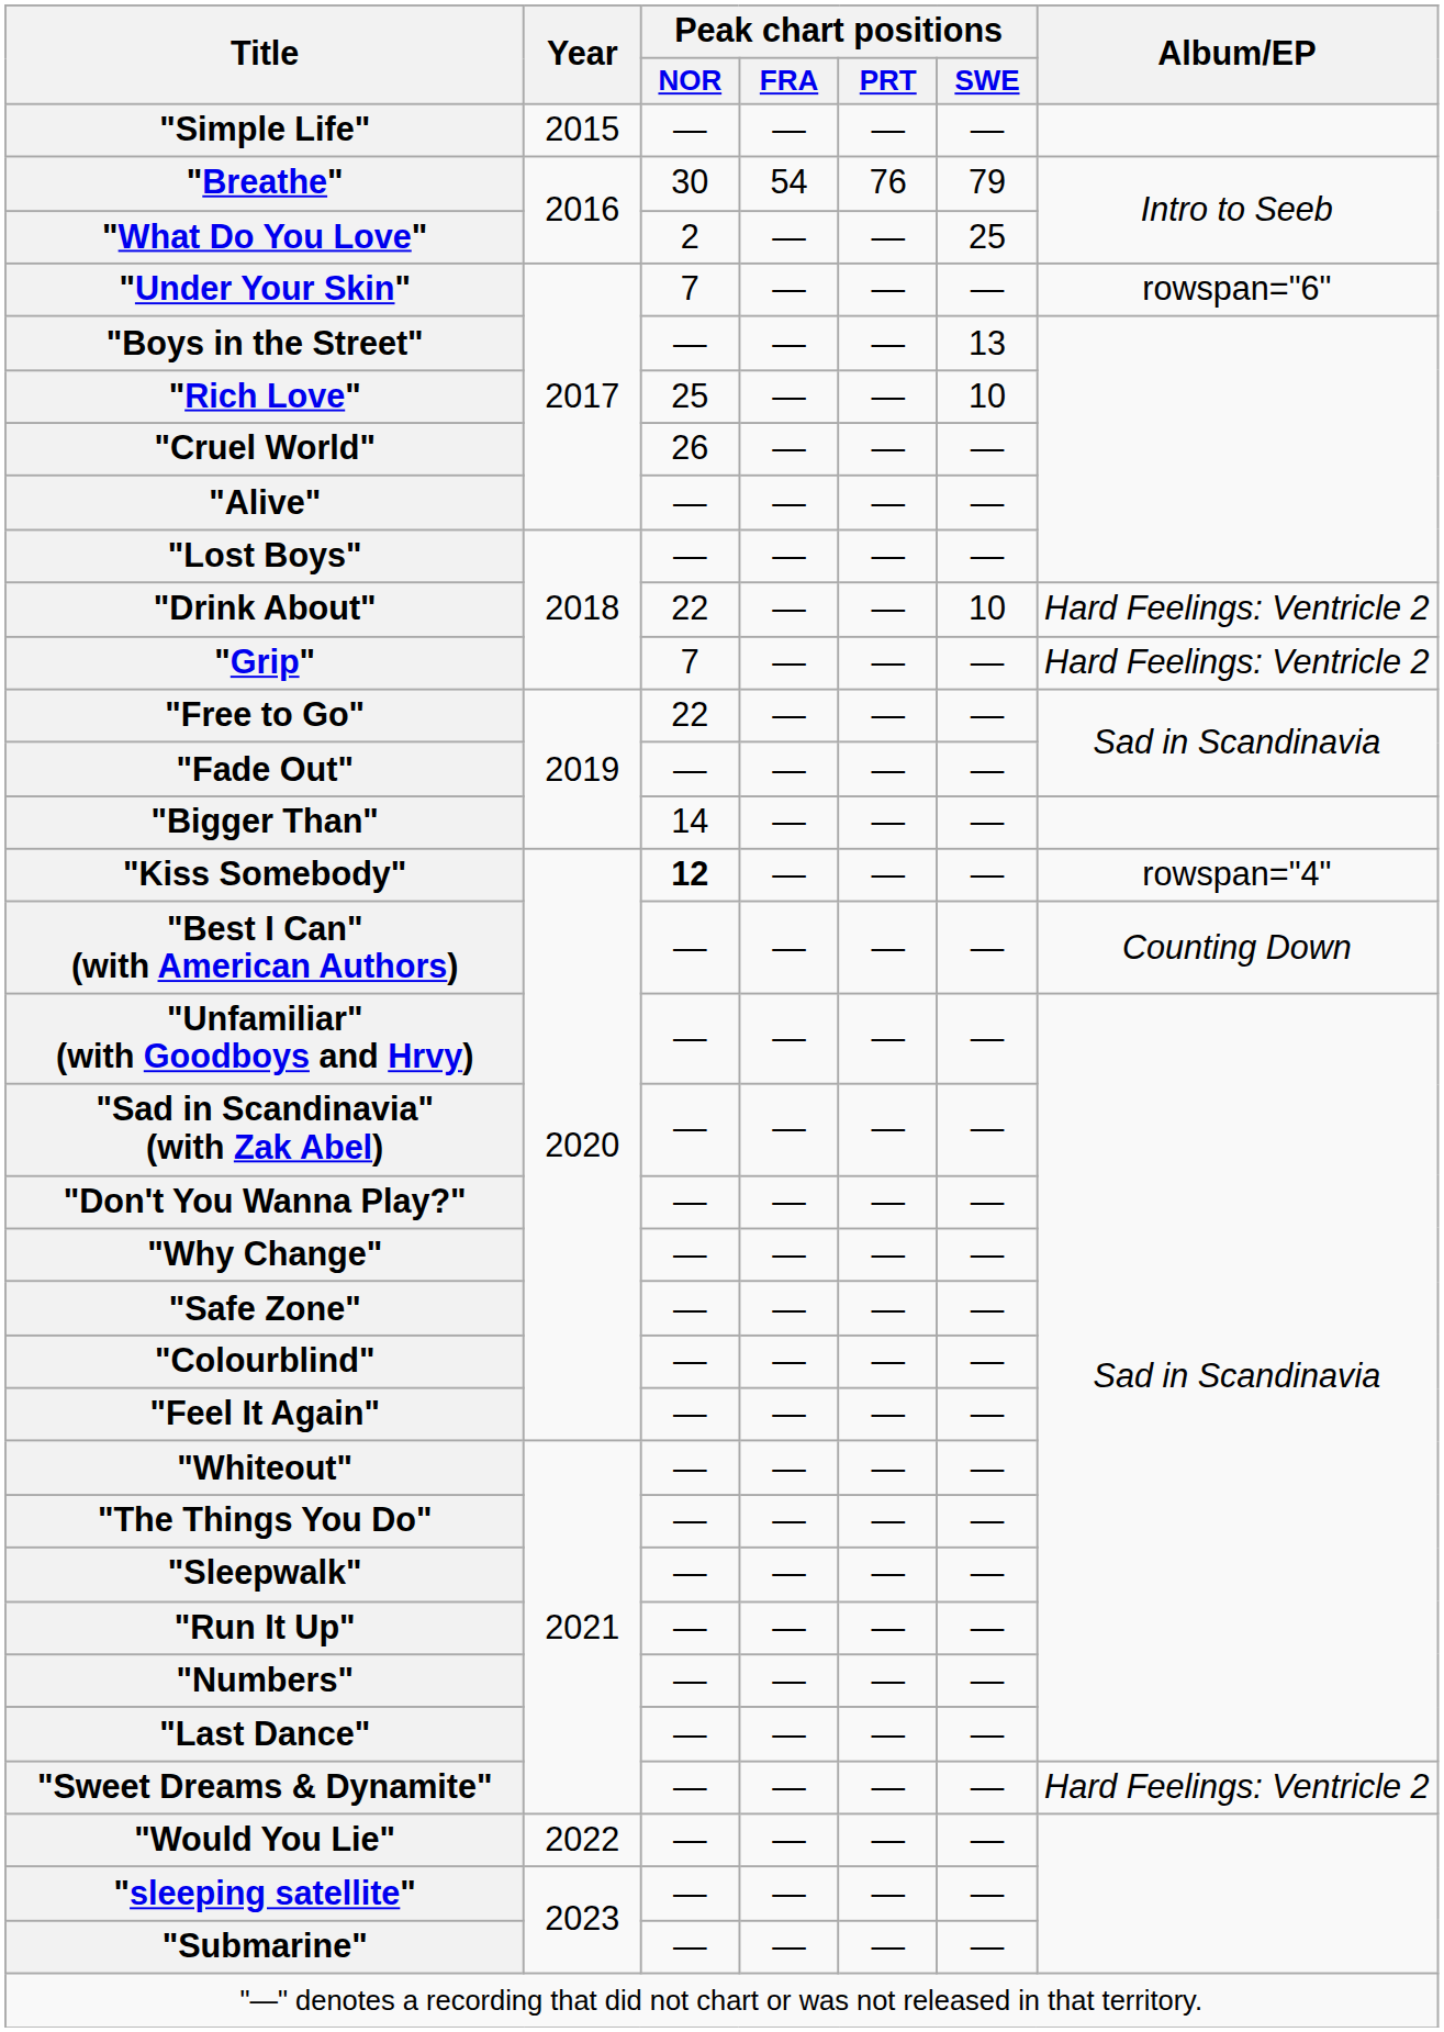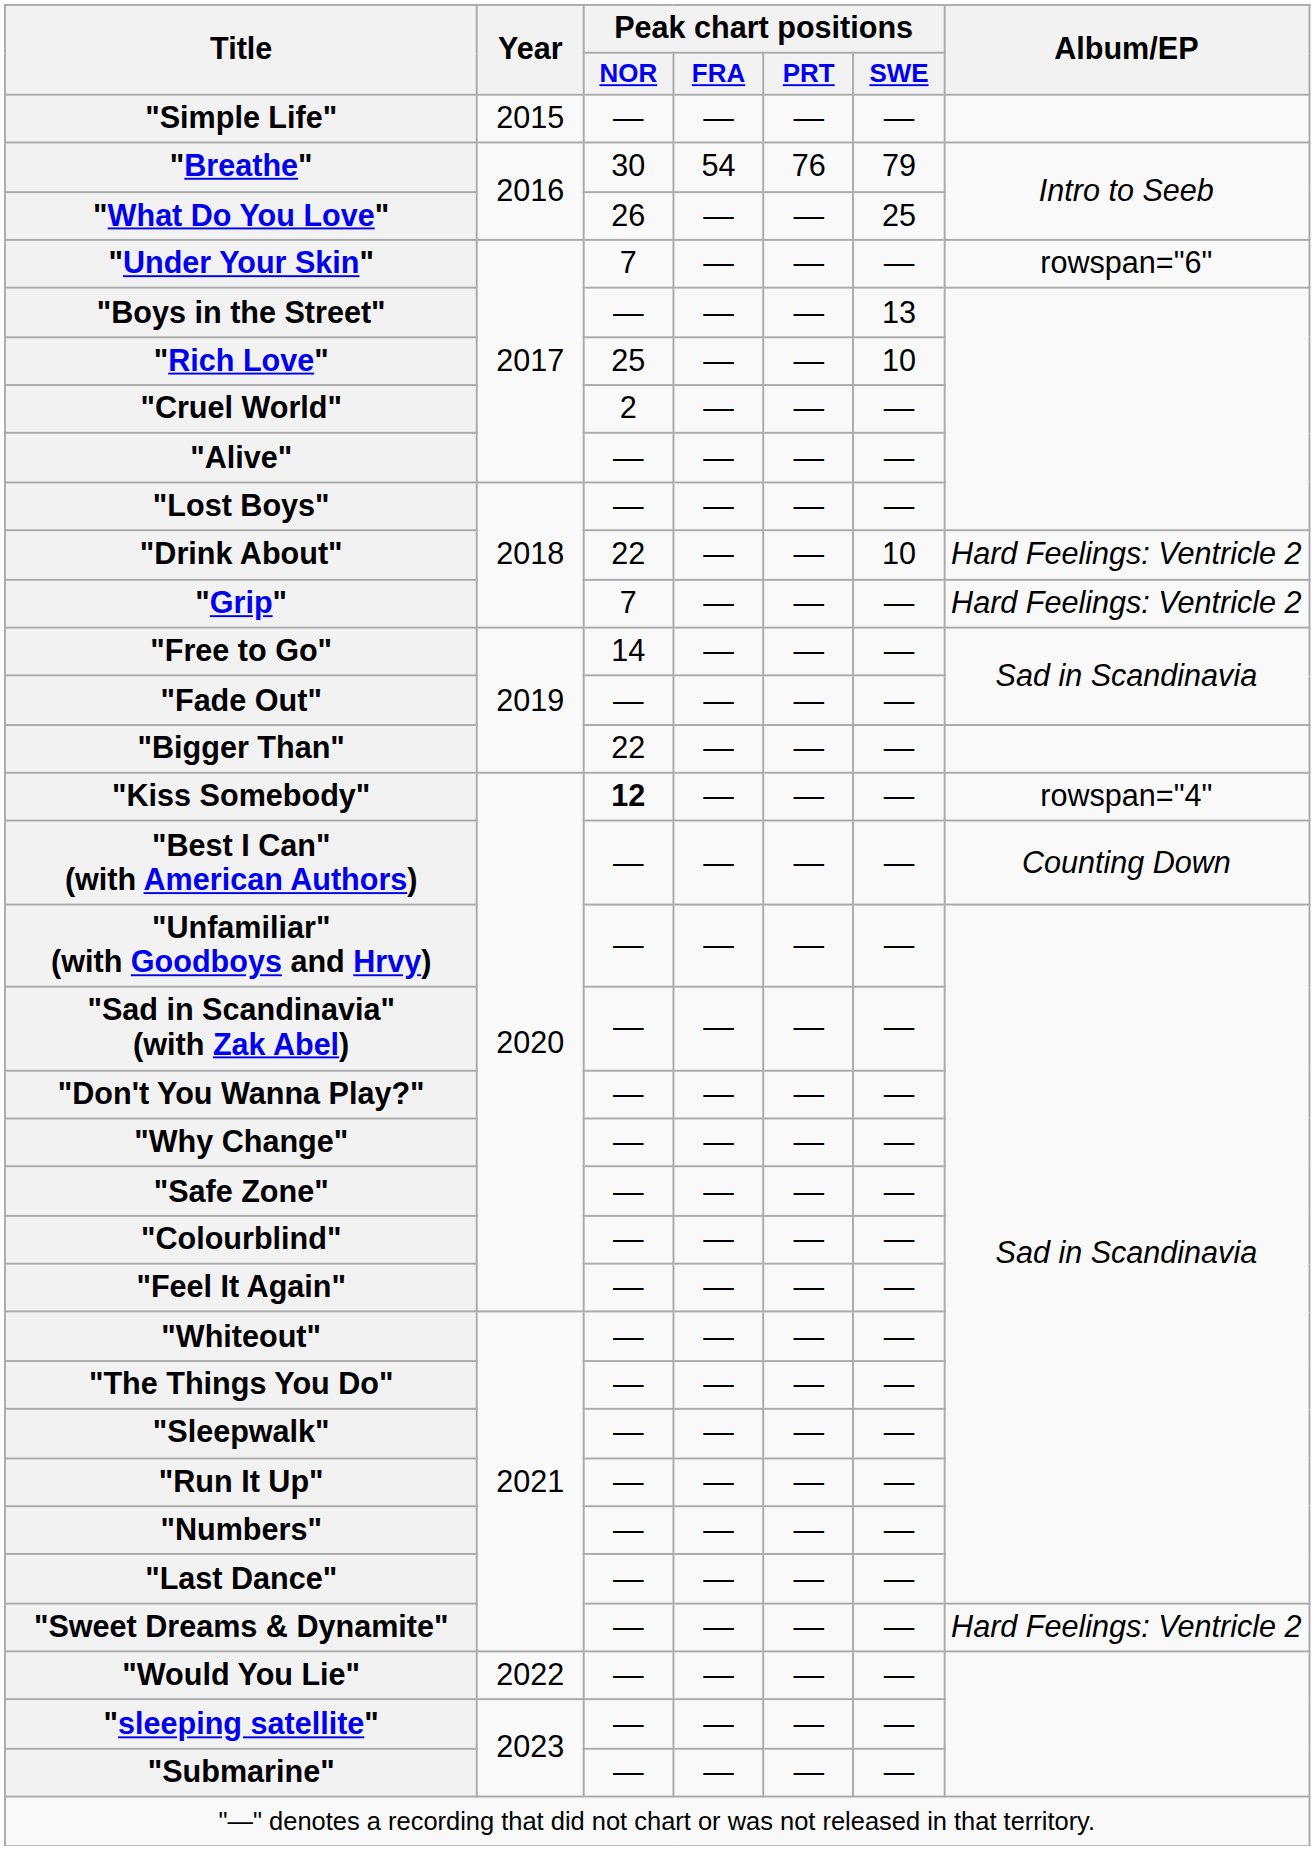"What Do You Love" | Peak chart positions / NOR: 2 -> 26
"Cruel World" | Peak chart positions / NOR: 26 -> 2
"Free to Go" | Peak chart positions / NOR: 22 -> 14
"Bigger Than" | Peak chart positions / NOR: 14 -> 22
